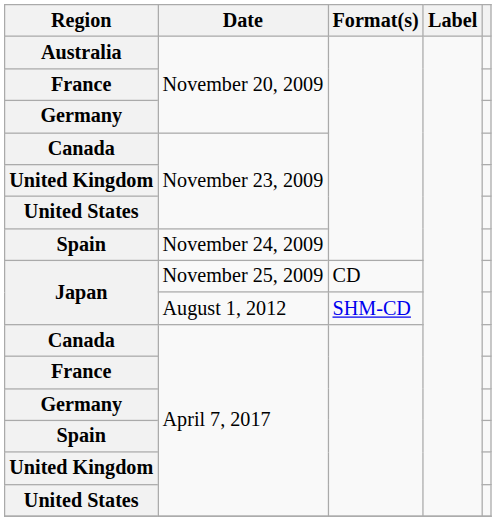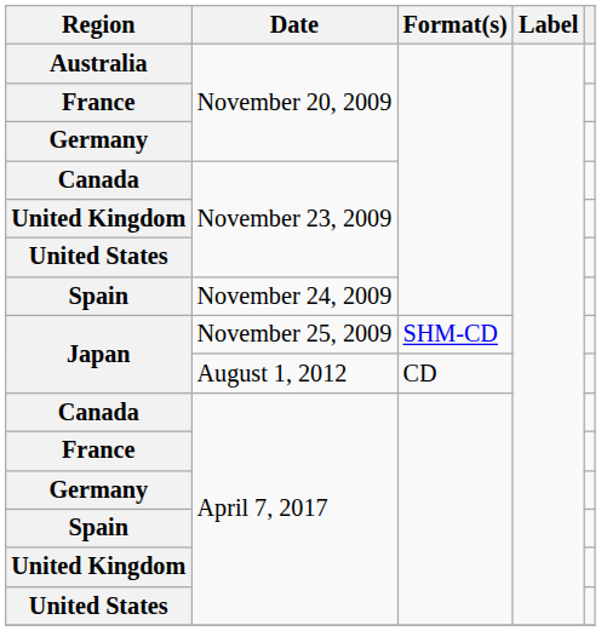Japan / November 25, 2009 | Format(s): CD -> SHM-CD
Japan / August 1, 2012 | Format(s): SHM-CD -> CD
